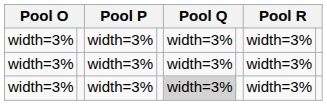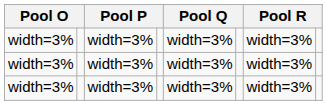row 4 | column 5: lightgrey background -> no background
